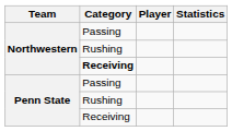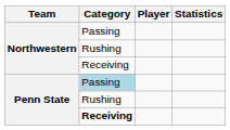Northwestern / Receiving | Category: bold -> normal
Penn State / Passing | Category: no background -> lightblue background
Penn State / Receiving | Category: normal -> bold
